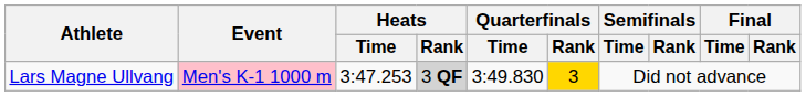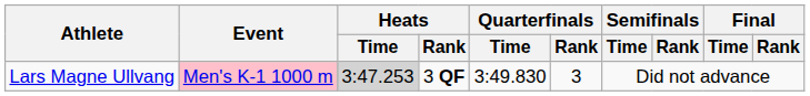Lars Magne Ullvang | Heats / Time: no background -> lightgrey background
Lars Magne Ullvang | Heats / Rank: lightgrey background -> no background
Lars Magne Ullvang | Quarterfinals / Rank: gold background -> no background
